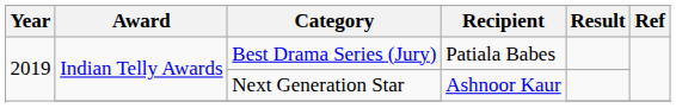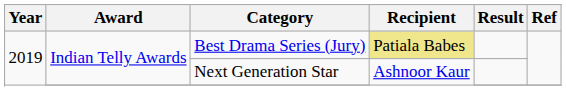Best Drama Series (Jury) | Recipient: no background -> khaki background
